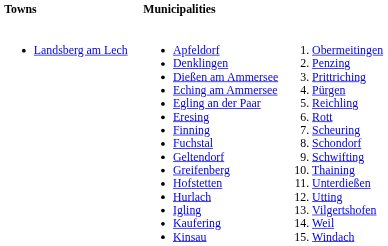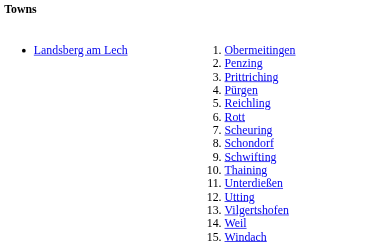- column: Municipalities | Apfeldorf Denklingen Dießen am Ammersee Eching am Ammersee Egling an der Paar Eresing Finning Fuchstal Geltendorf Greifenberg Hofstetten Hurlach Igling Kaufering Kinsau
